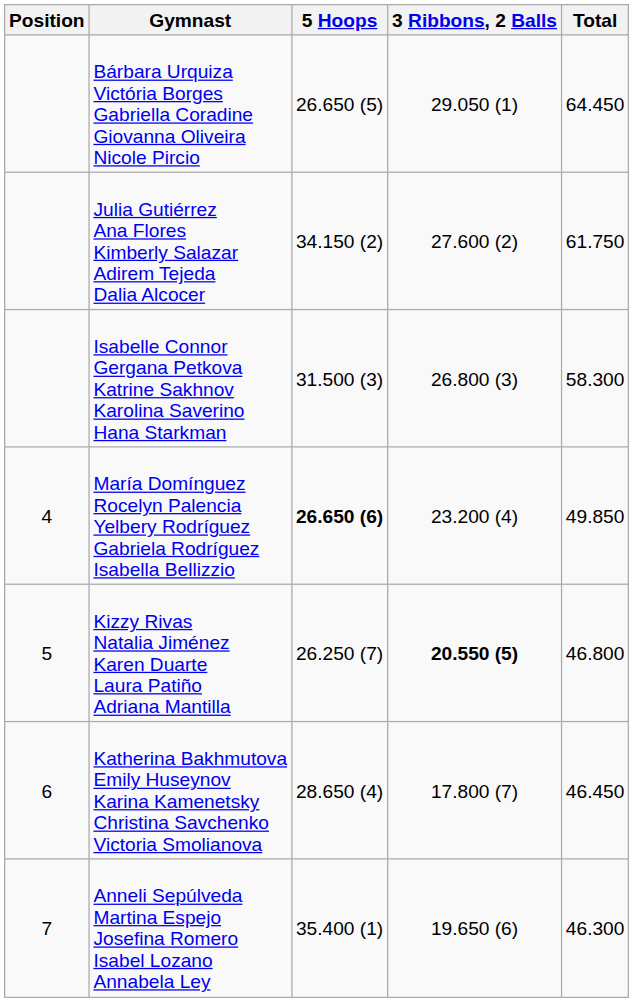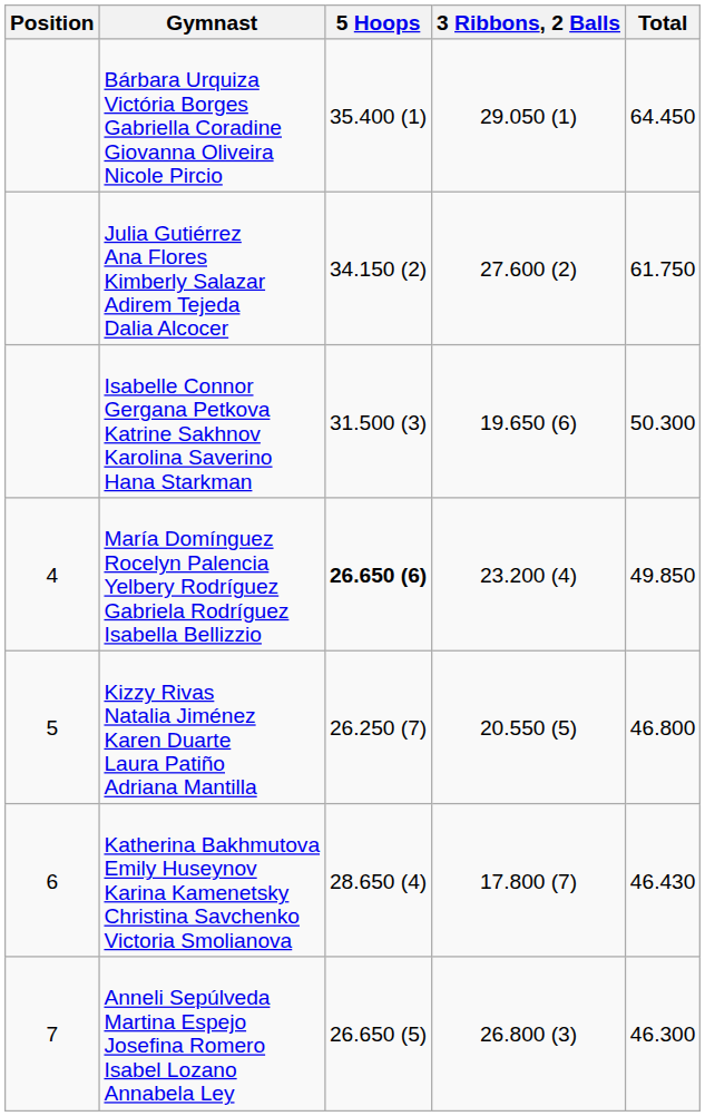row 2 | 5 Hoops: 26.650 (5) -> 35.400 (1)
row 4 | 3 Ribbons, 2 Balls: 26.800 (3) -> 19.650 (6)
row 4 | Total: 58.300 -> 50.300
row 6 | 3 Ribbons, 2 Balls: bold -> normal
row 7 | Total: 46.450 -> 46.430
row 8 | 5 Hoops: 35.400 (1) -> 26.650 (5)
row 8 | 3 Ribbons, 2 Balls: 19.650 (6) -> 26.800 (3)
